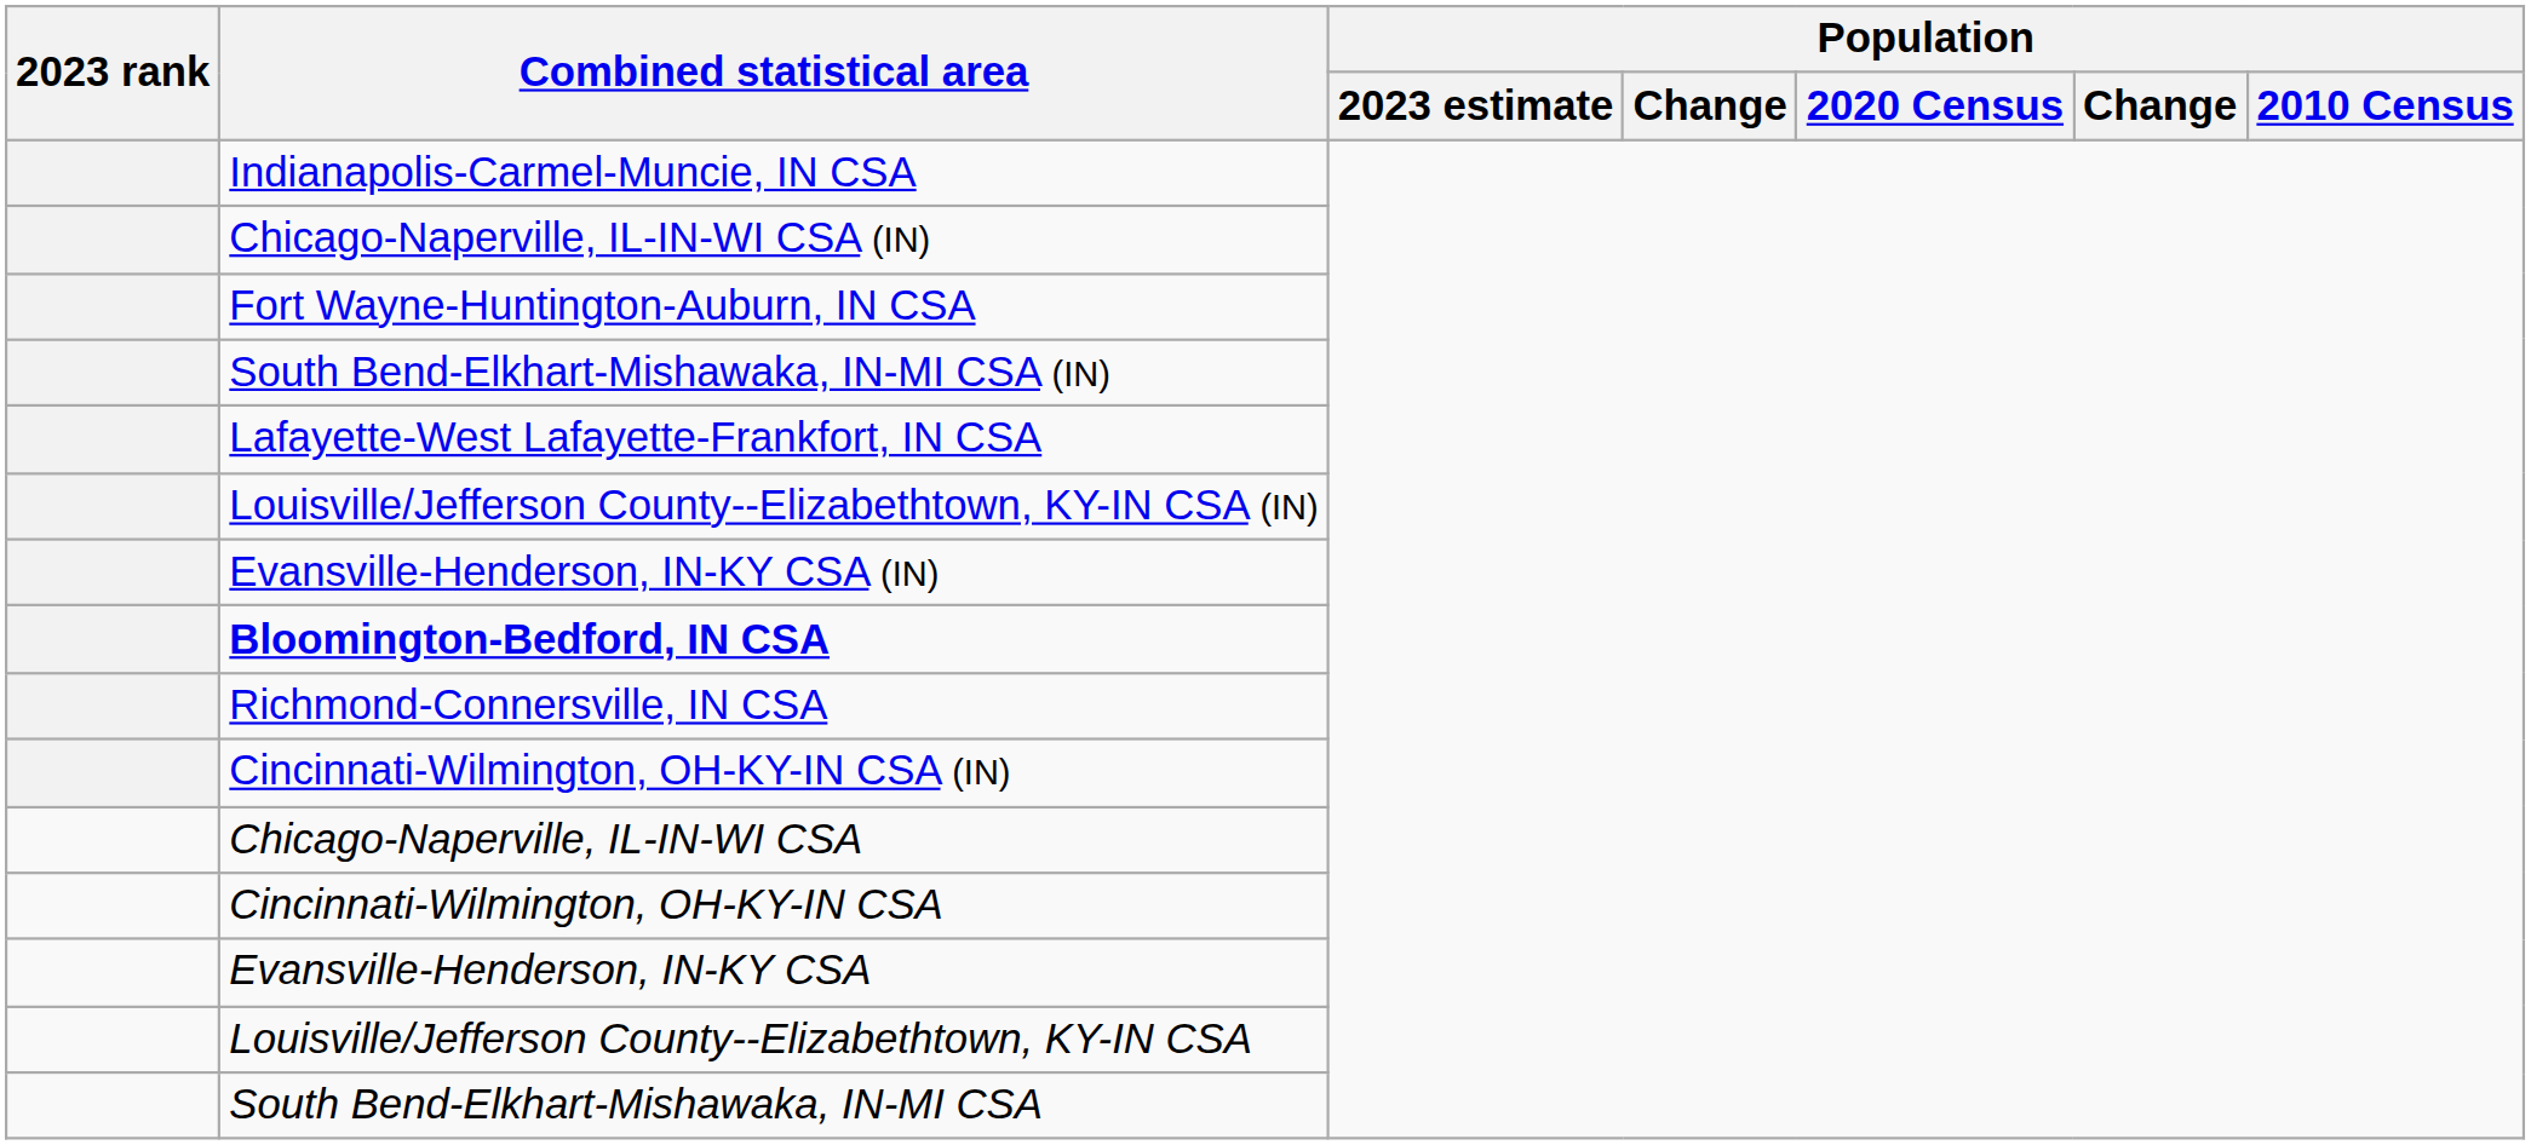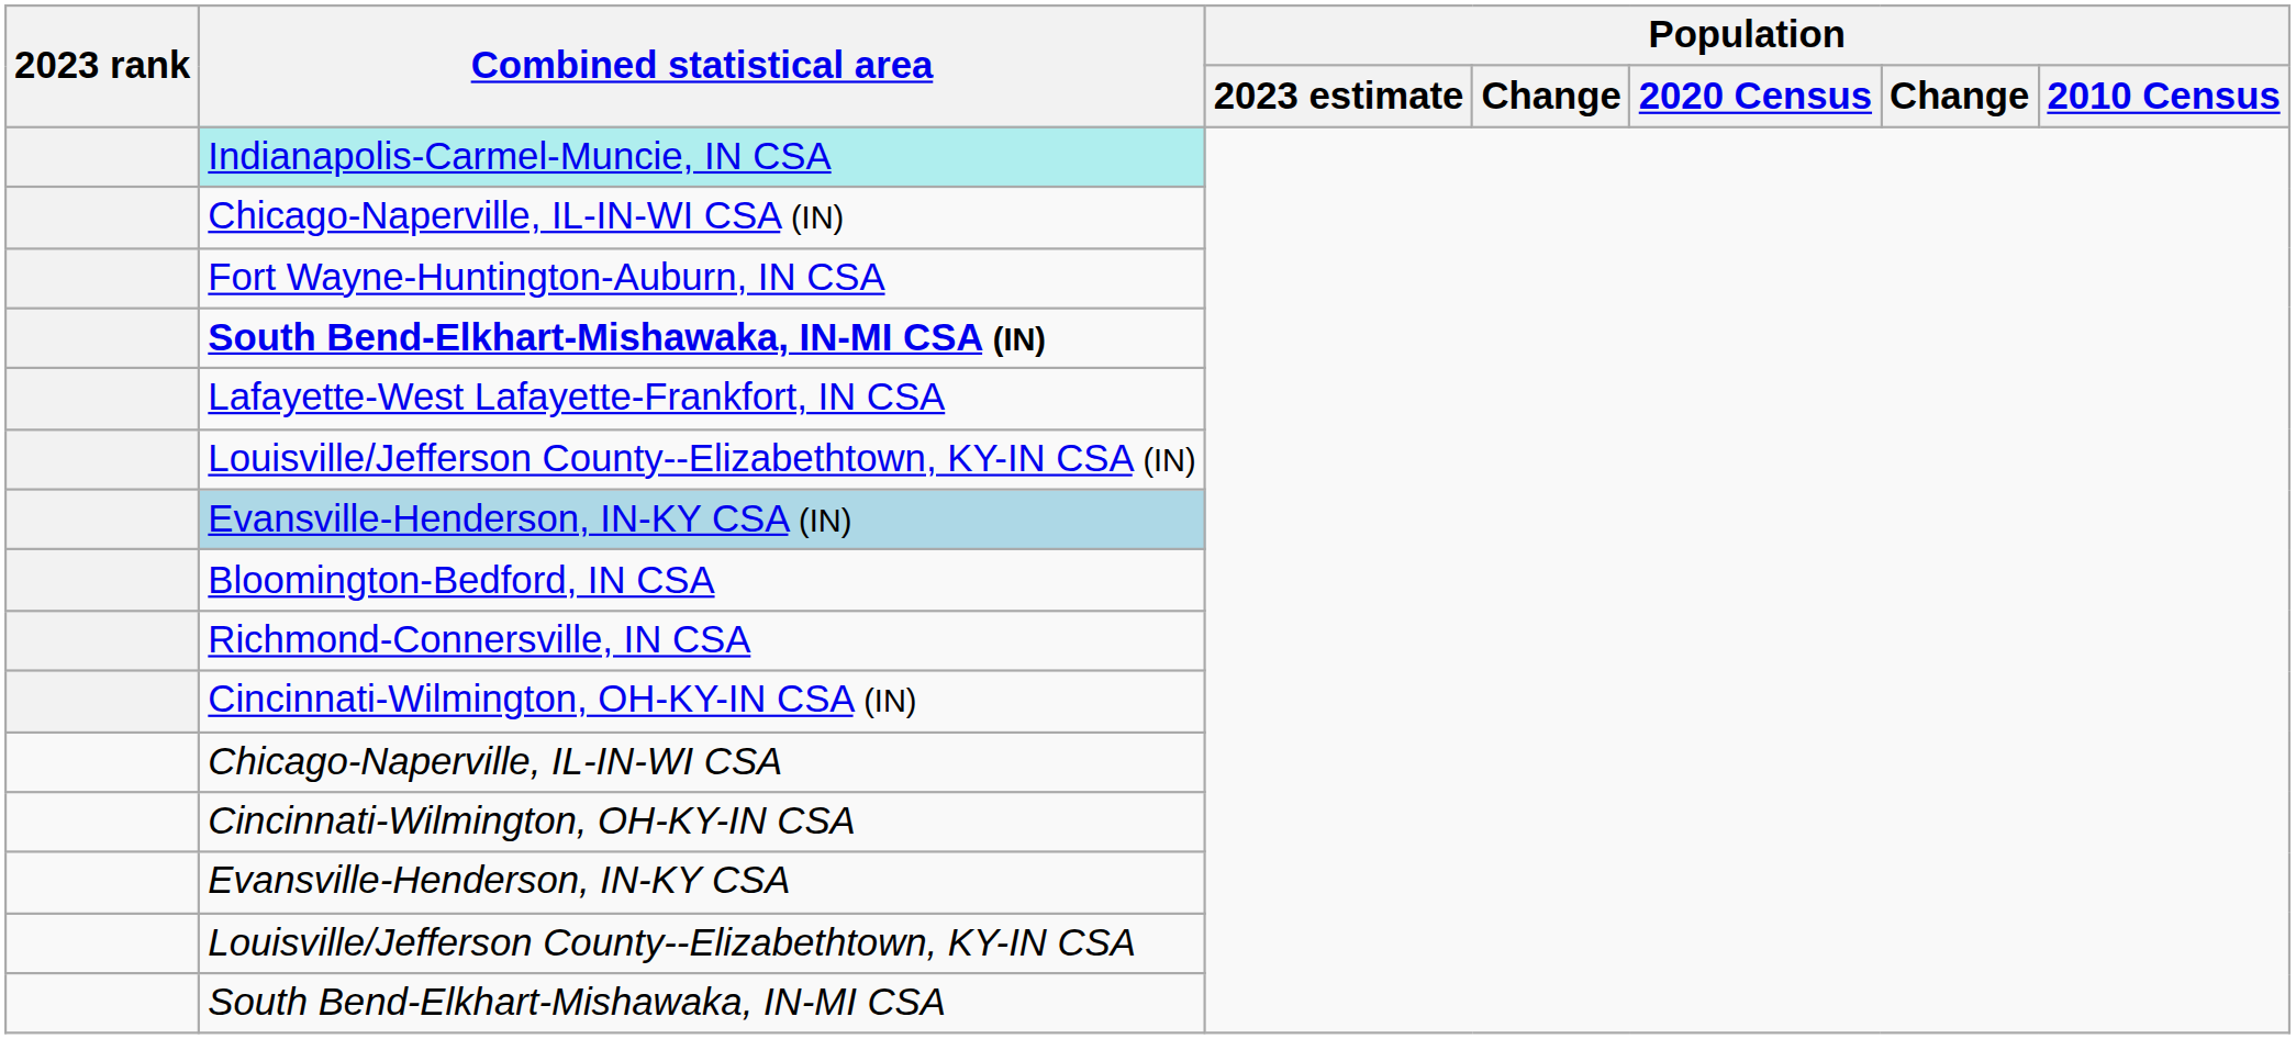Indianapolis-Carmel-Muncie, IN CSA | Combined statistical area: no background -> paleturquoise background
South Bend-Elkhart-Mishawaka, IN-MI CSA (IN) | Combined statistical area: normal -> bold
Evansville-Henderson, IN-KY CSA (IN) | Combined statistical area: no background -> lightblue background
Bloomington-Bedford, IN CSA | Combined statistical area: bold -> normal
